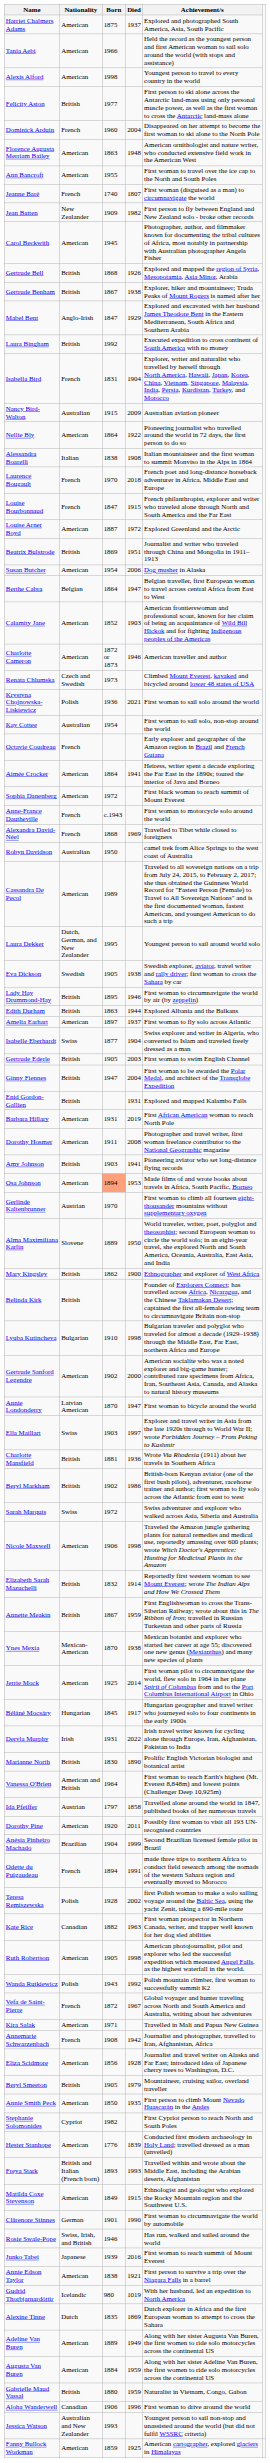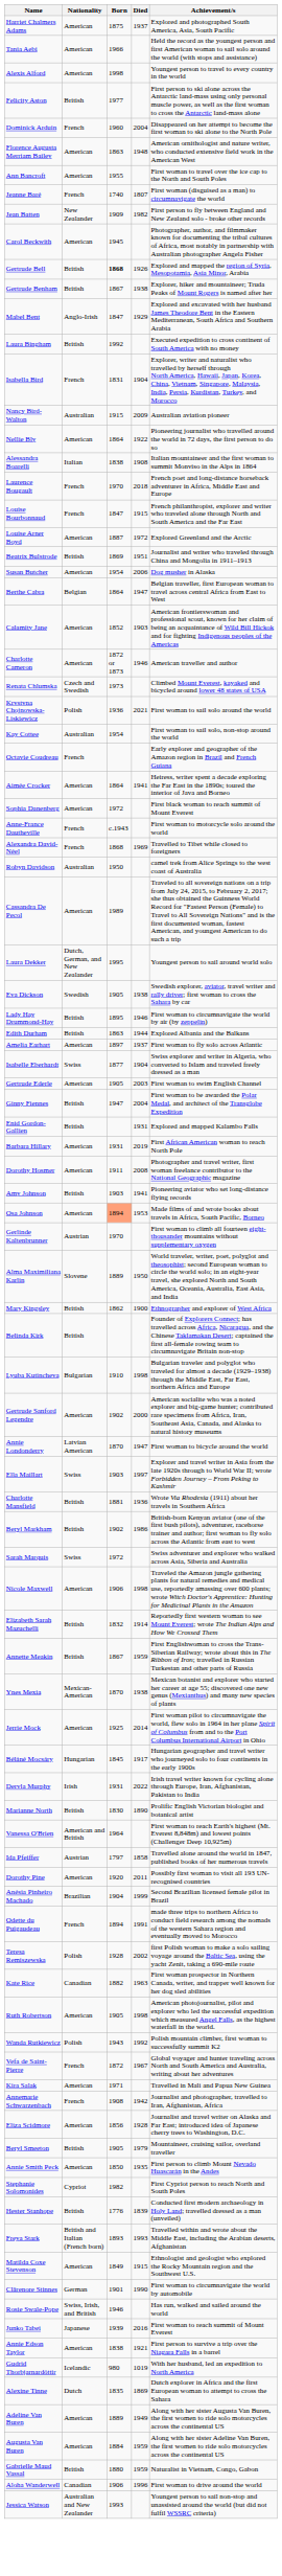Gertrude Bell | Born: normal -> bold
Gertrude Ederle | Nationality: British -> American
Hester Stanhope | Nationality: American -> British
- row: Fanny Bullock Workman | American | 1859 | 1925 | American cartographer, explored glaciers in Himalayas
